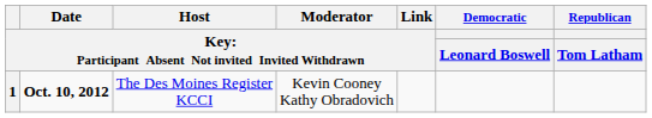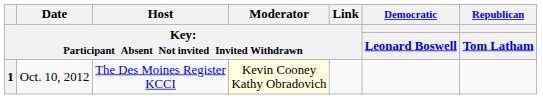1 | column 2: bold -> normal
1 | column 4: no background -> lightyellow background
